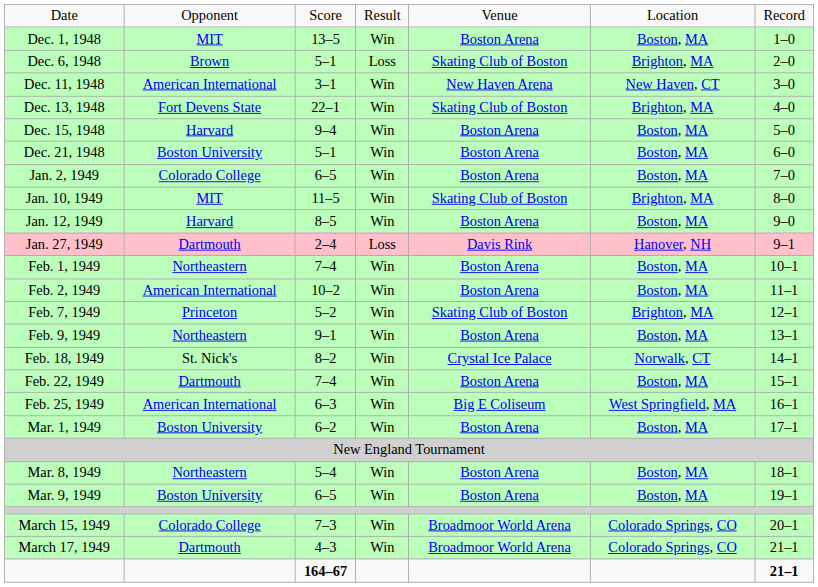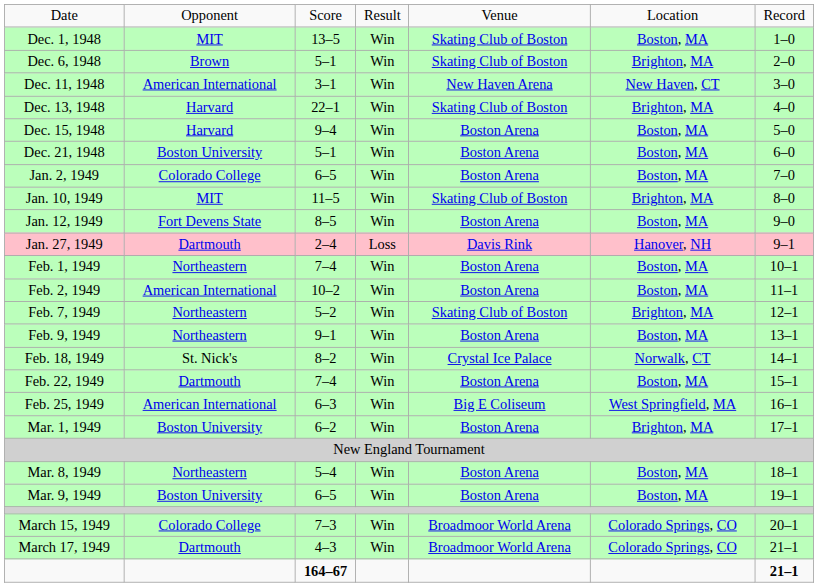Dec. 1, 1948 | column 5: Boston Arena -> Skating Club of Boston
Dec. 6, 1948 | column 4: Loss -> Win
Dec. 13, 1948 | column 2: Fort Devens State -> Harvard
Jan. 12, 1949 | column 2: Harvard -> Fort Devens State
Feb. 7, 1949 | column 2: Princeton -> Northeastern
Mar. 1, 1949 | column 6: Boston, MA -> Brighton, MA
